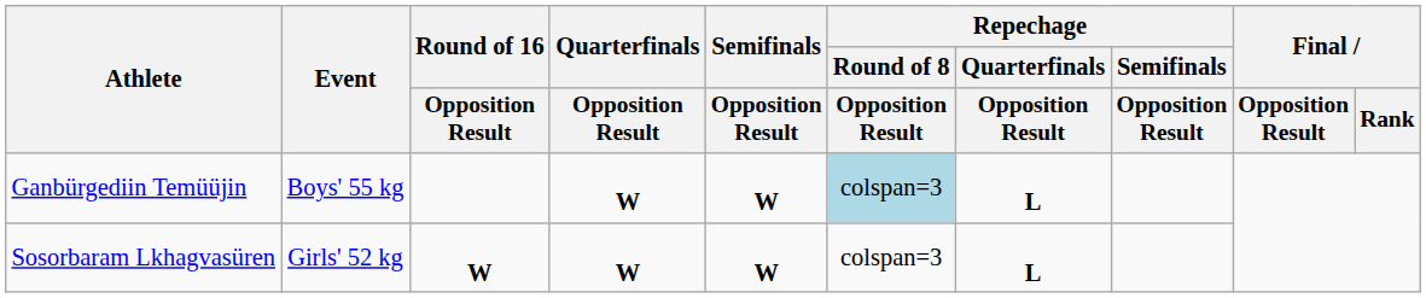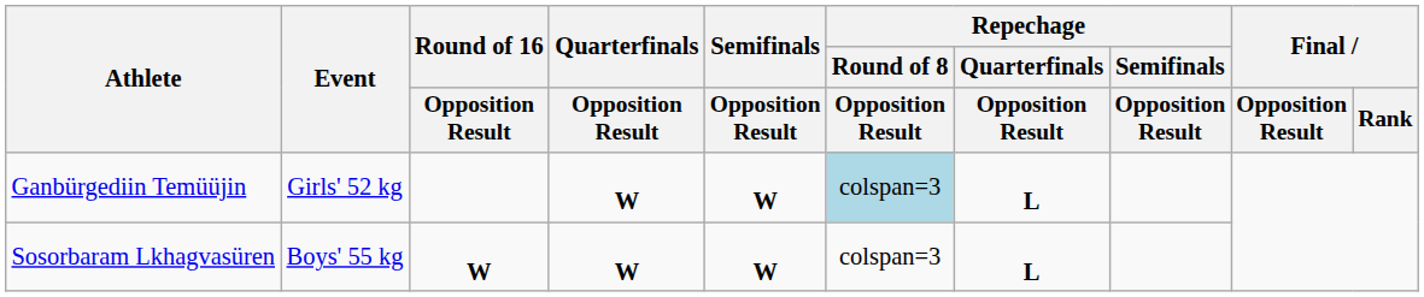Ganbürgediin Temüüjin | Event: Boys' 55 kg -> Girls' 52 kg
Sosorbaram Lkhagvasüren | Event: Girls' 52 kg -> Boys' 55 kg
